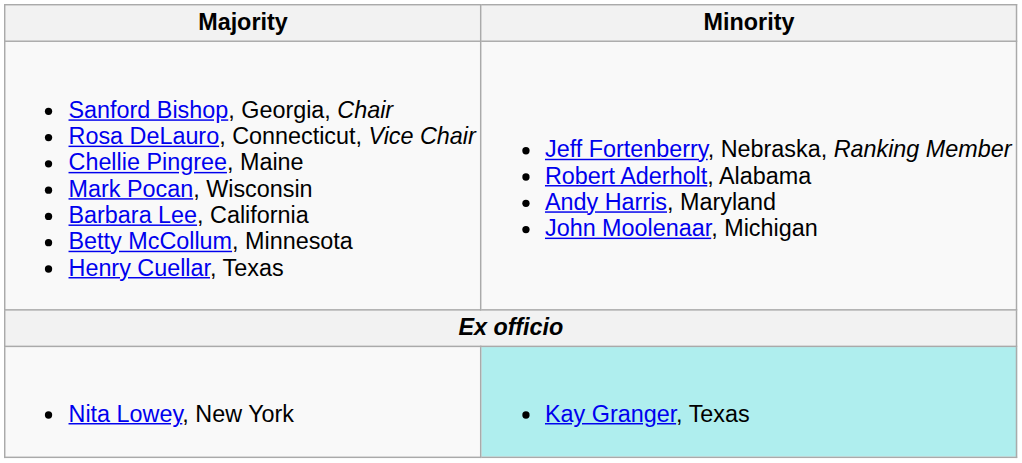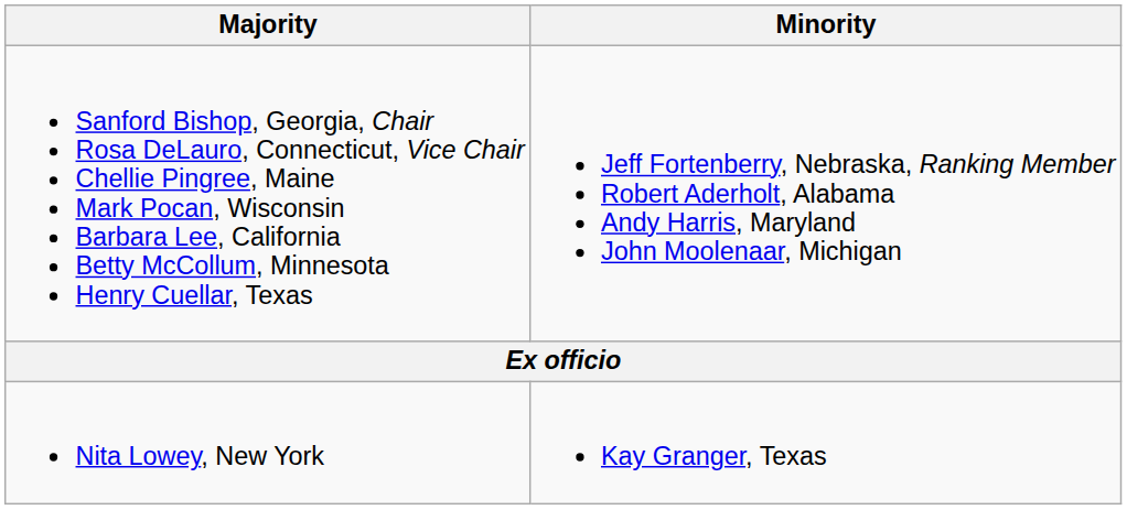Nita Lowey, New York | Minority: paleturquoise background -> no background
